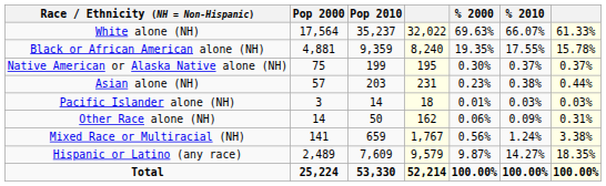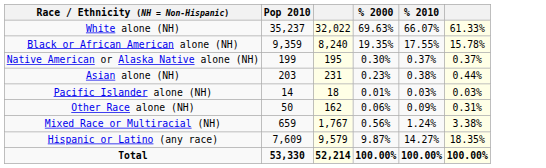- column: Pop 2000 | 17,564 | 4,881 | 75 | 57 | 3 | 14 | 141 | 2,489 | 25,224
